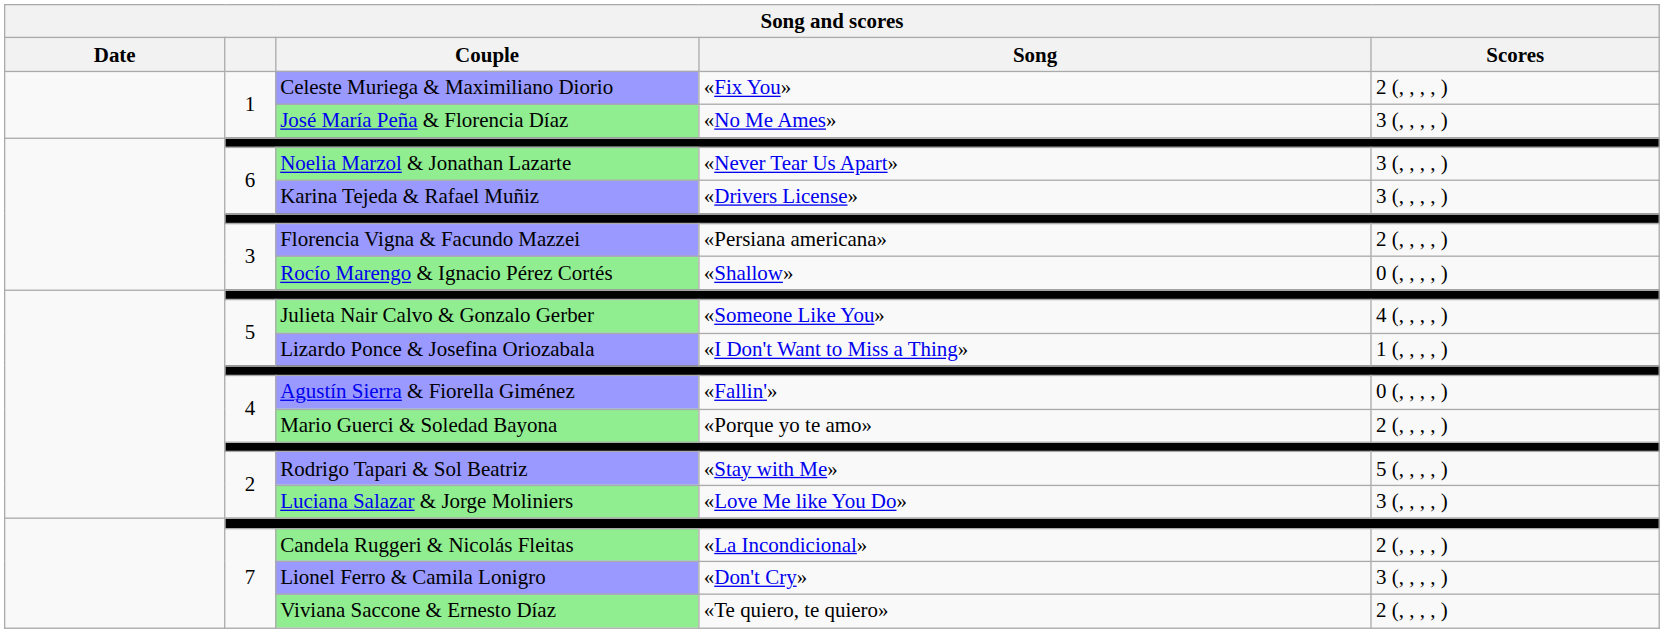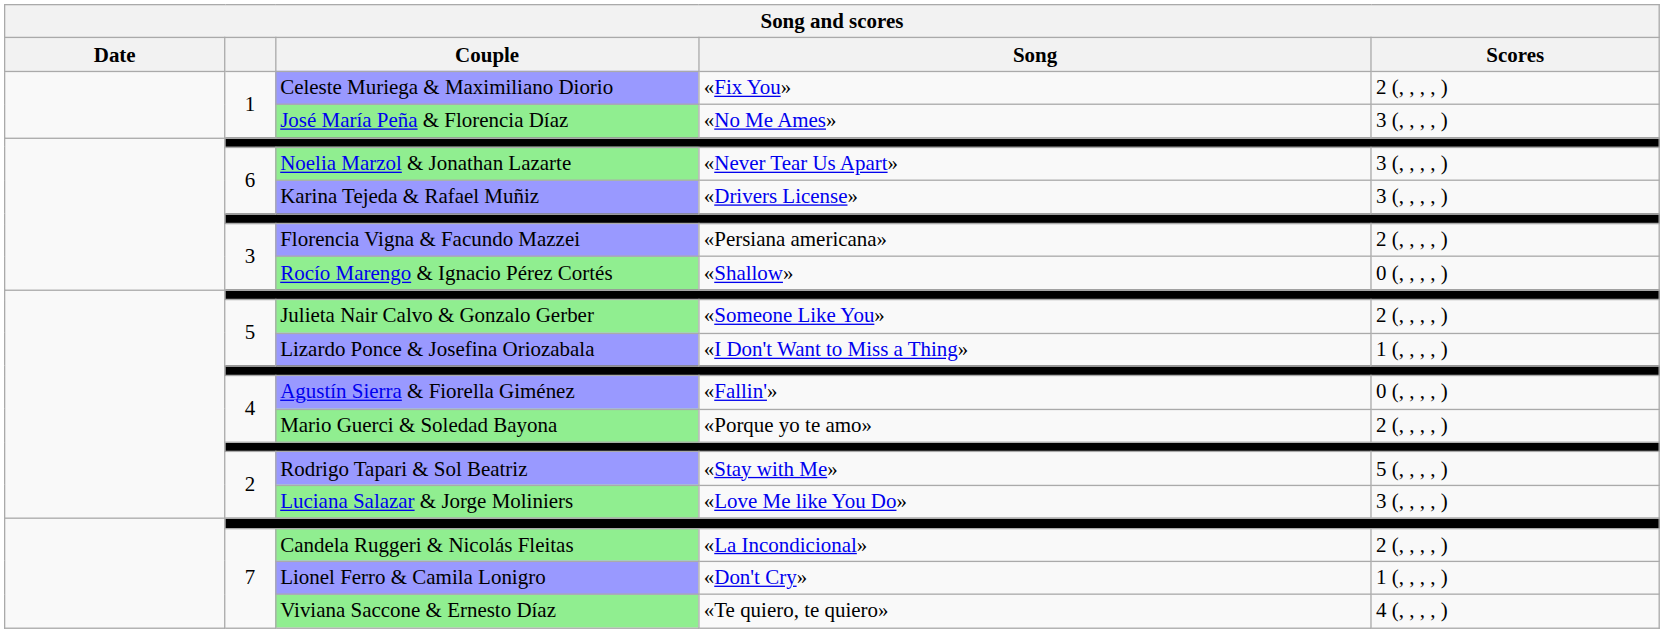Julieta Nair Calvo & Gonzalo Gerber | Scores: 4 (, , , , ) -> 2 (, , , , )
Lionel Ferro & Camila Lonigro | Scores: 3 (, , , , ) -> 1 (, , , , )
Viviana Saccone & Ernesto Díaz | Scores: 2 (, , , , ) -> 4 (, , , , )
